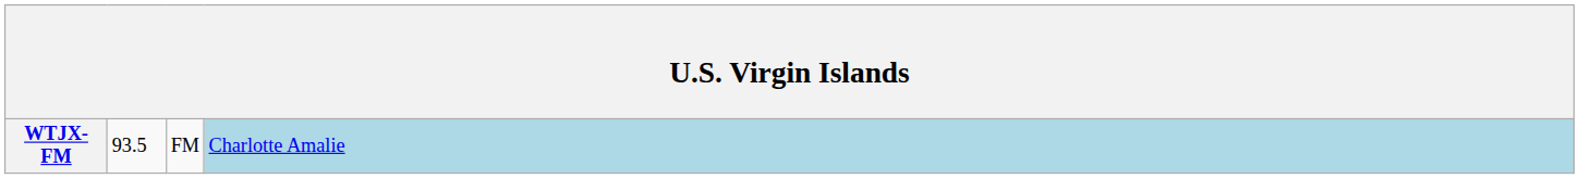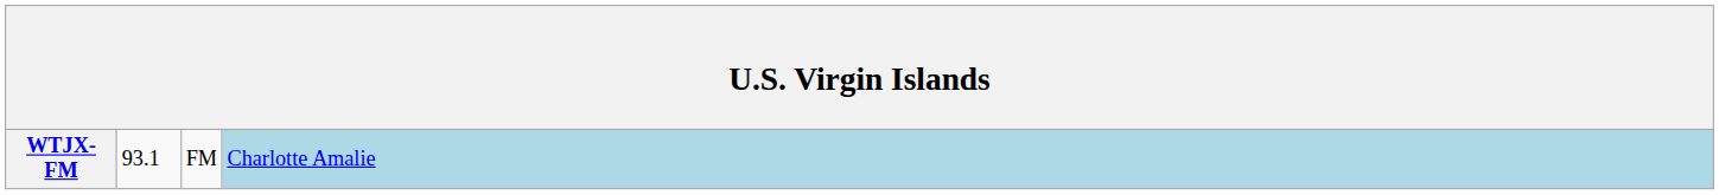WTJX-FM | column 2: 93.5 -> 93.1
